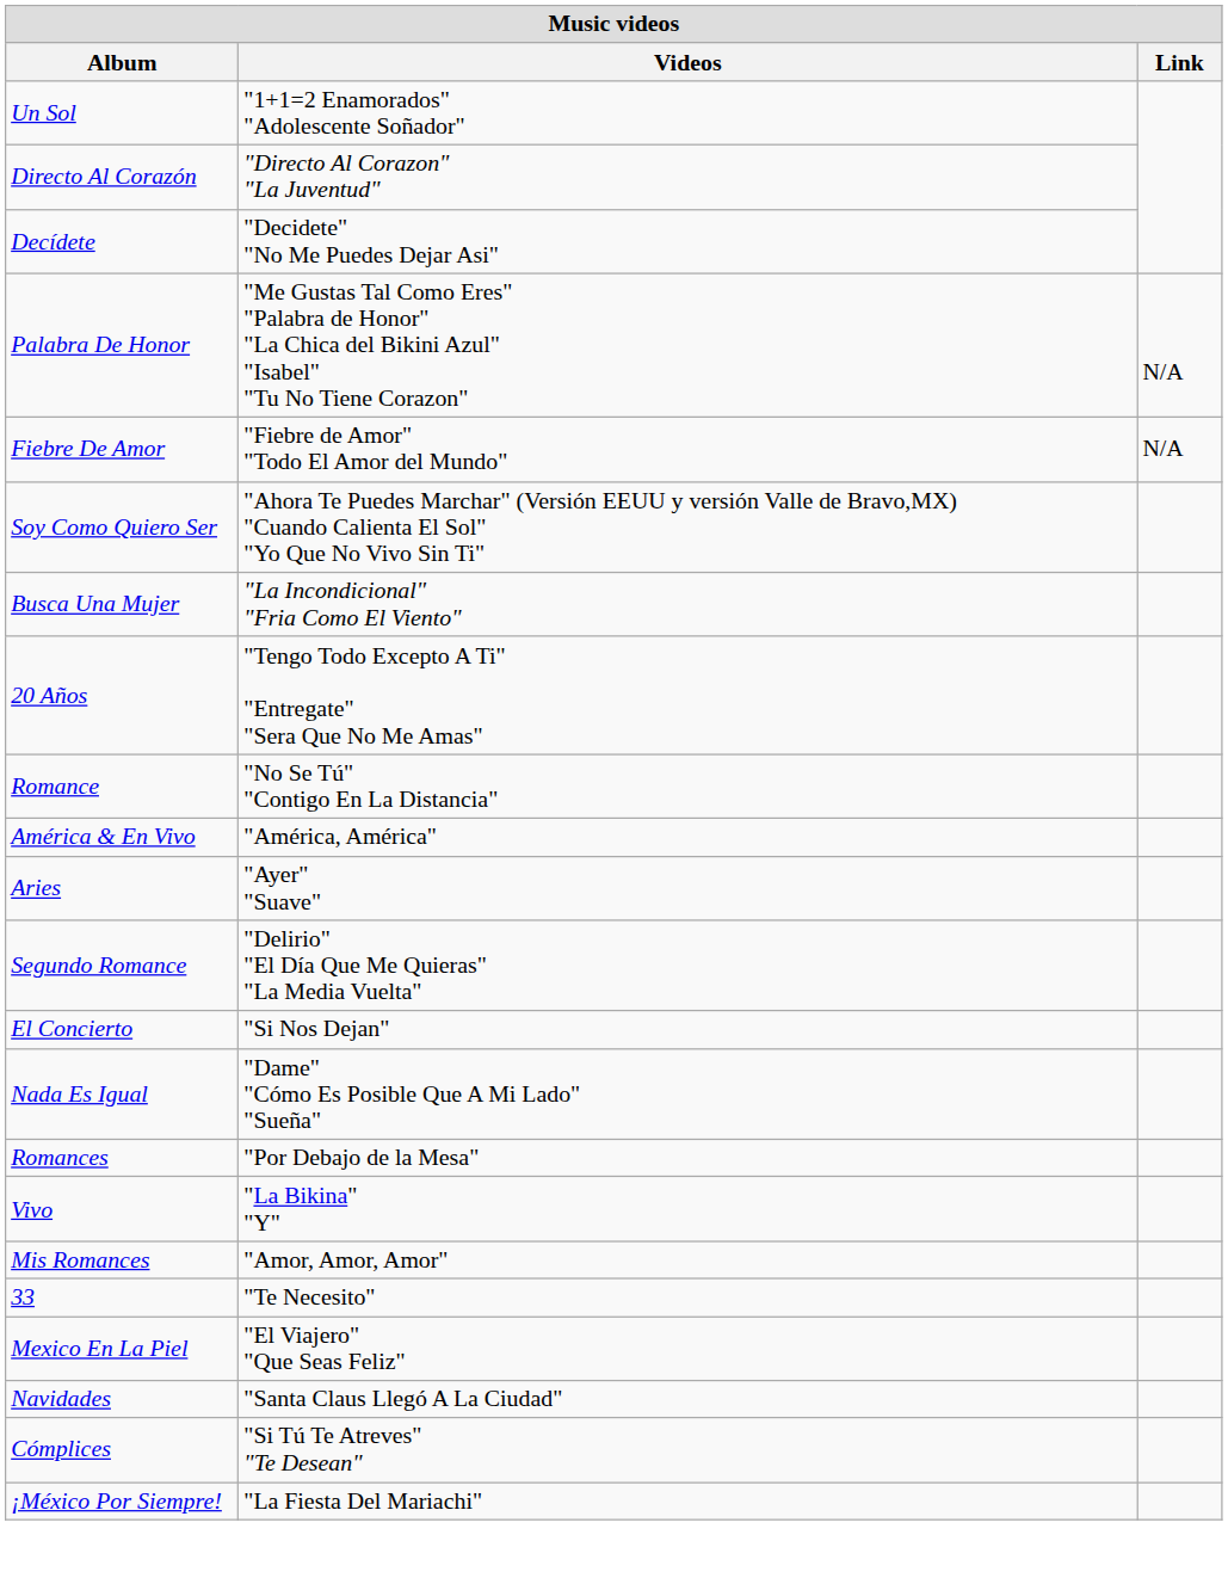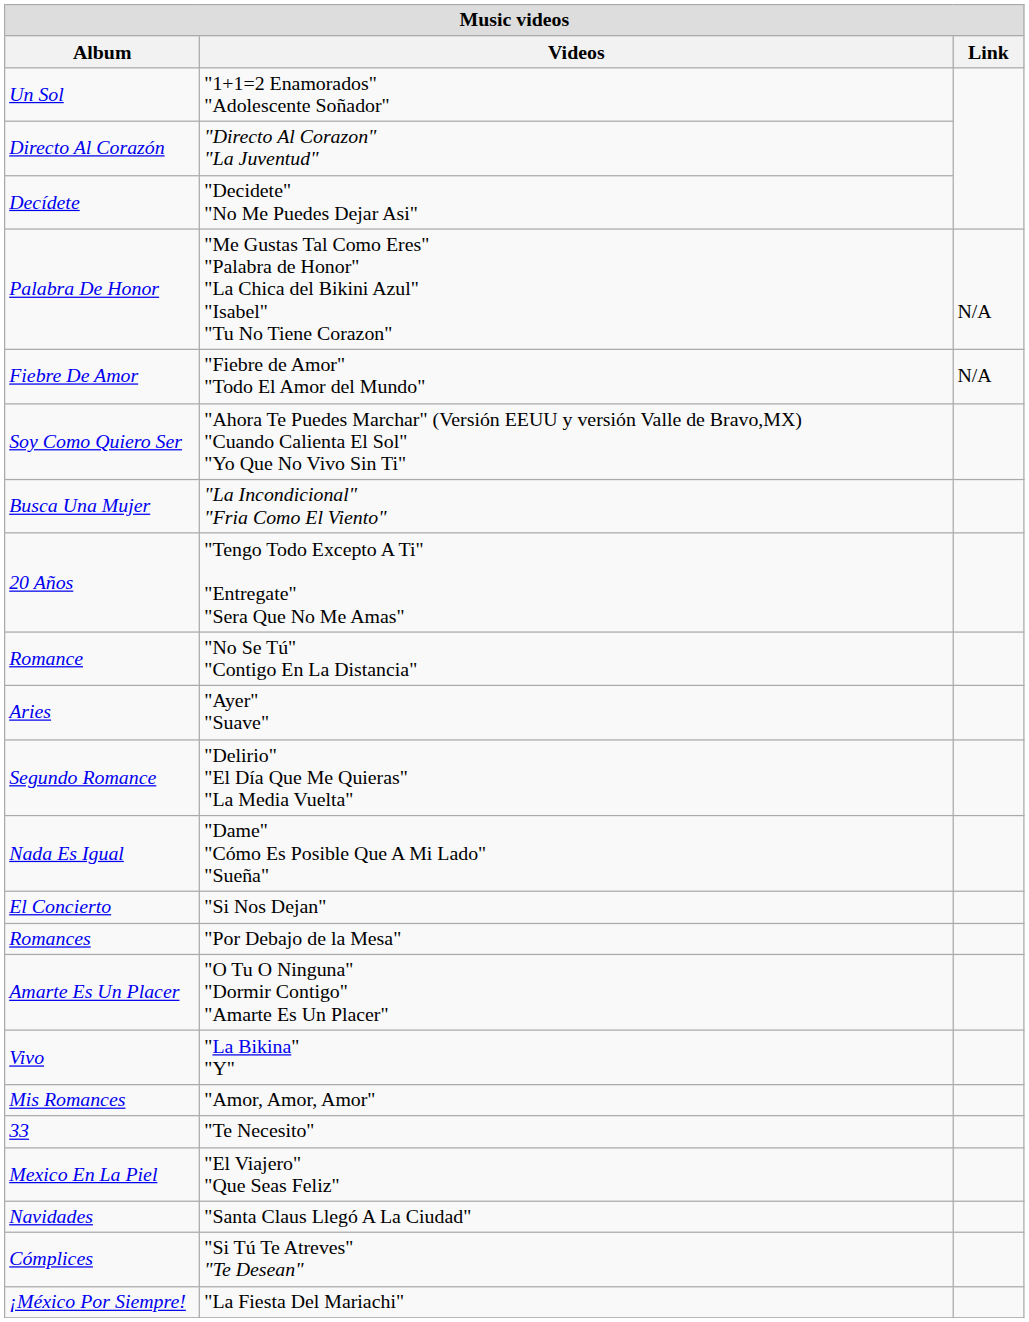- row: América & En Vivo | "América, América"
rows swapped: El Concierto <-> Nada Es Igual
+ row: Amarte Es Un Placer | "O Tu O Ninguna" "Dormir Contigo" "Amarte Es Un Placer"
